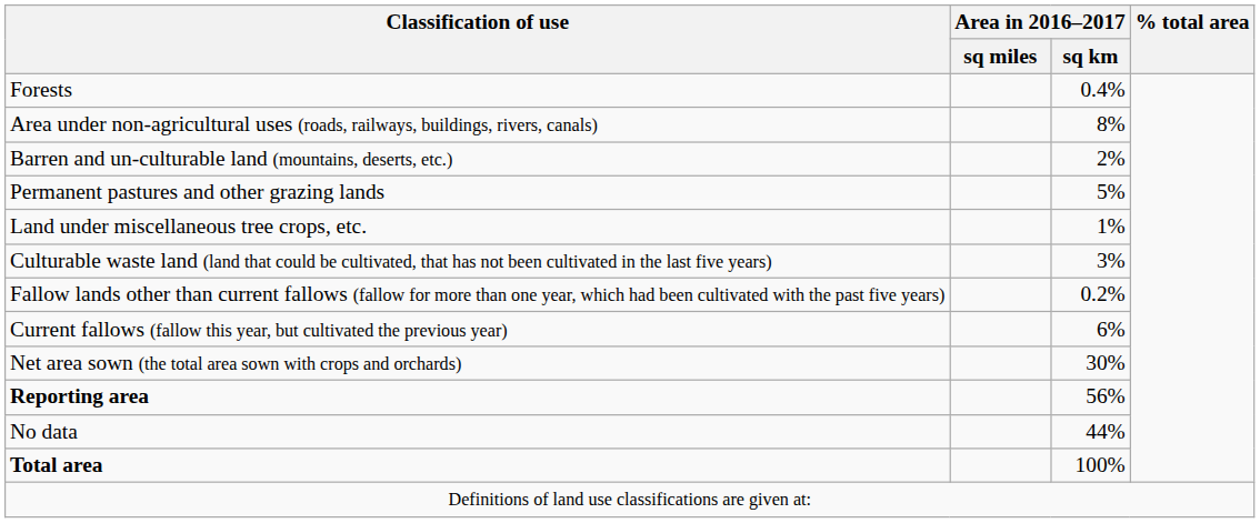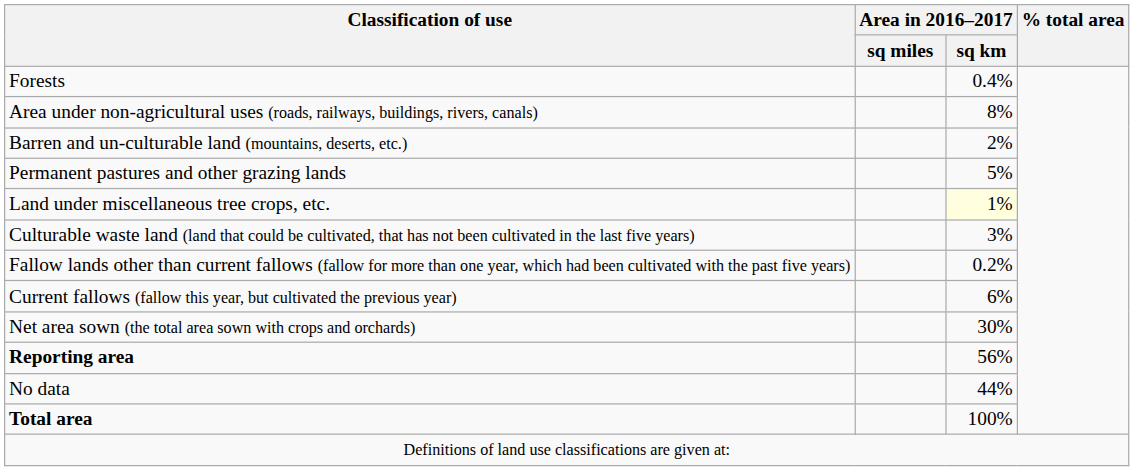Land under miscellaneous tree crops, etc. | Area in 2016–2017 / sq km: no background -> lightyellow background
